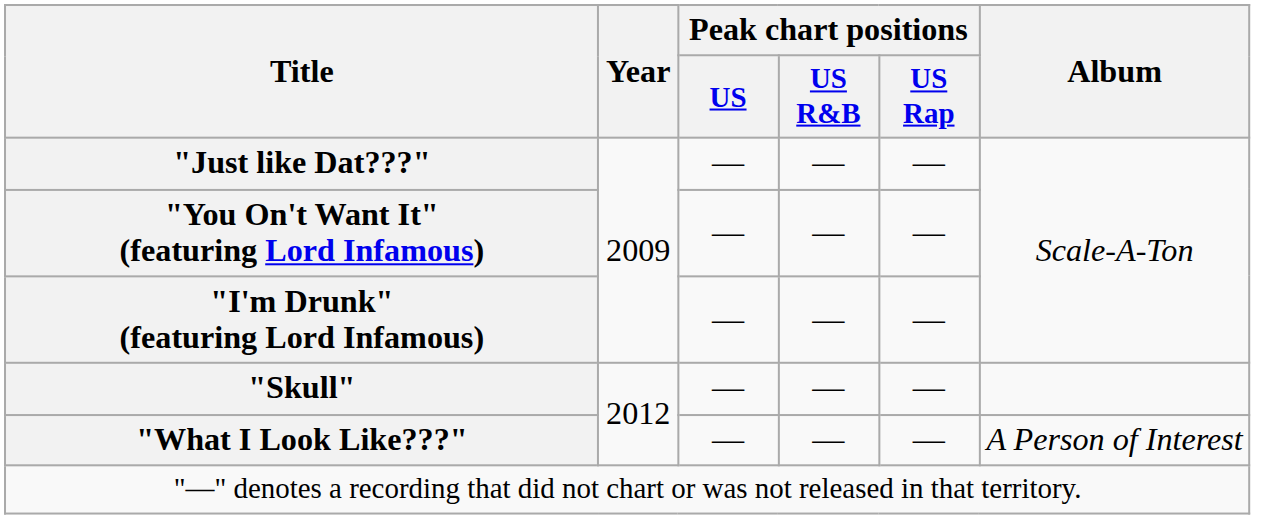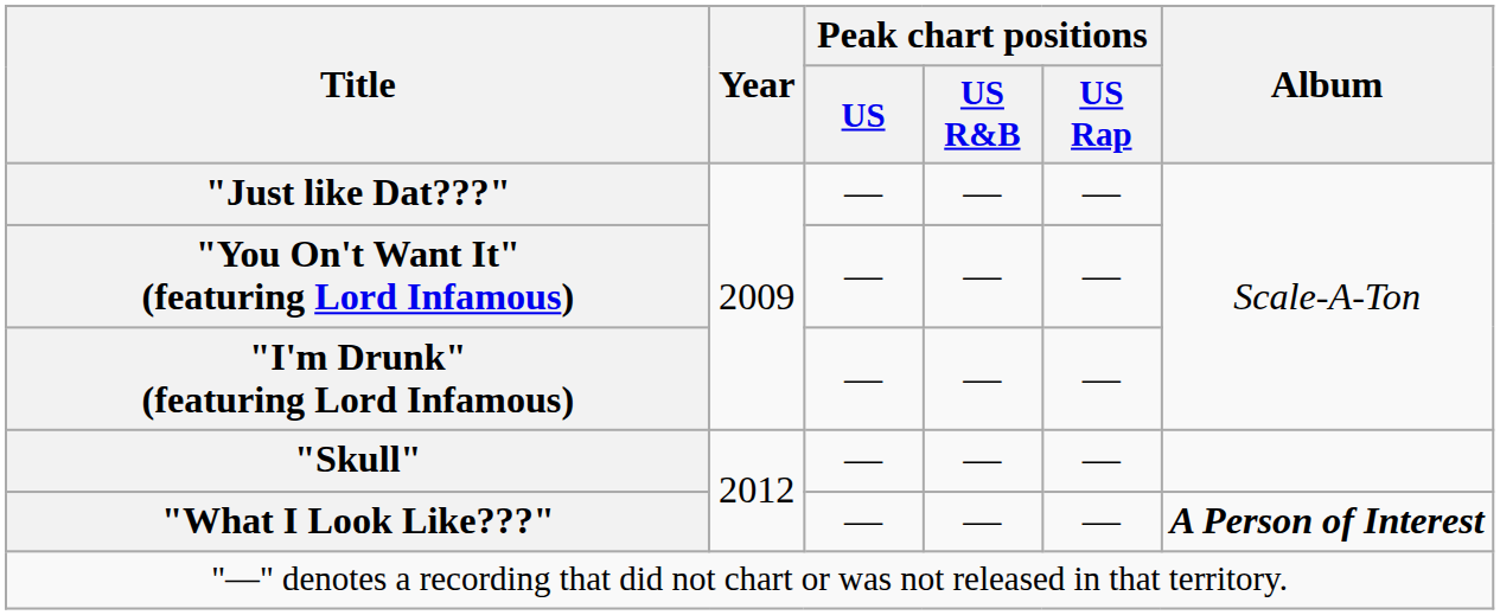"What I Look Like???" | Album: normal -> bold
